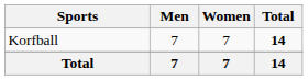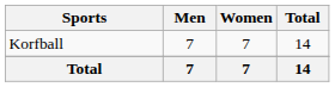Korfball | Total: bold -> normal
